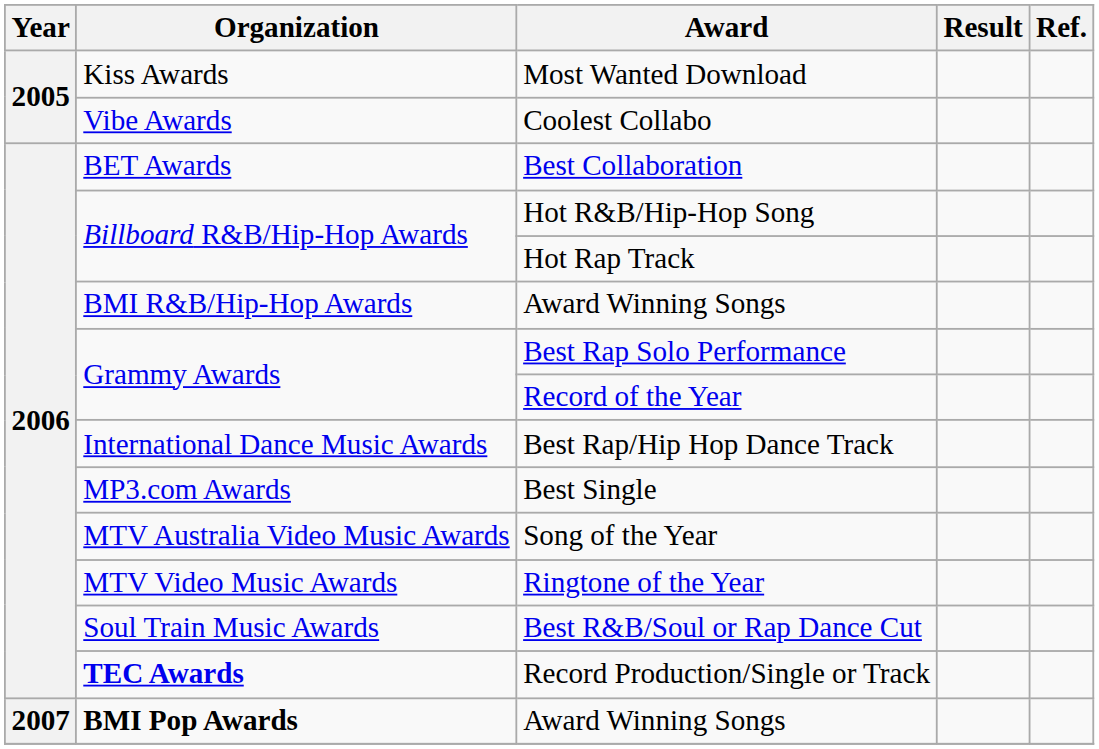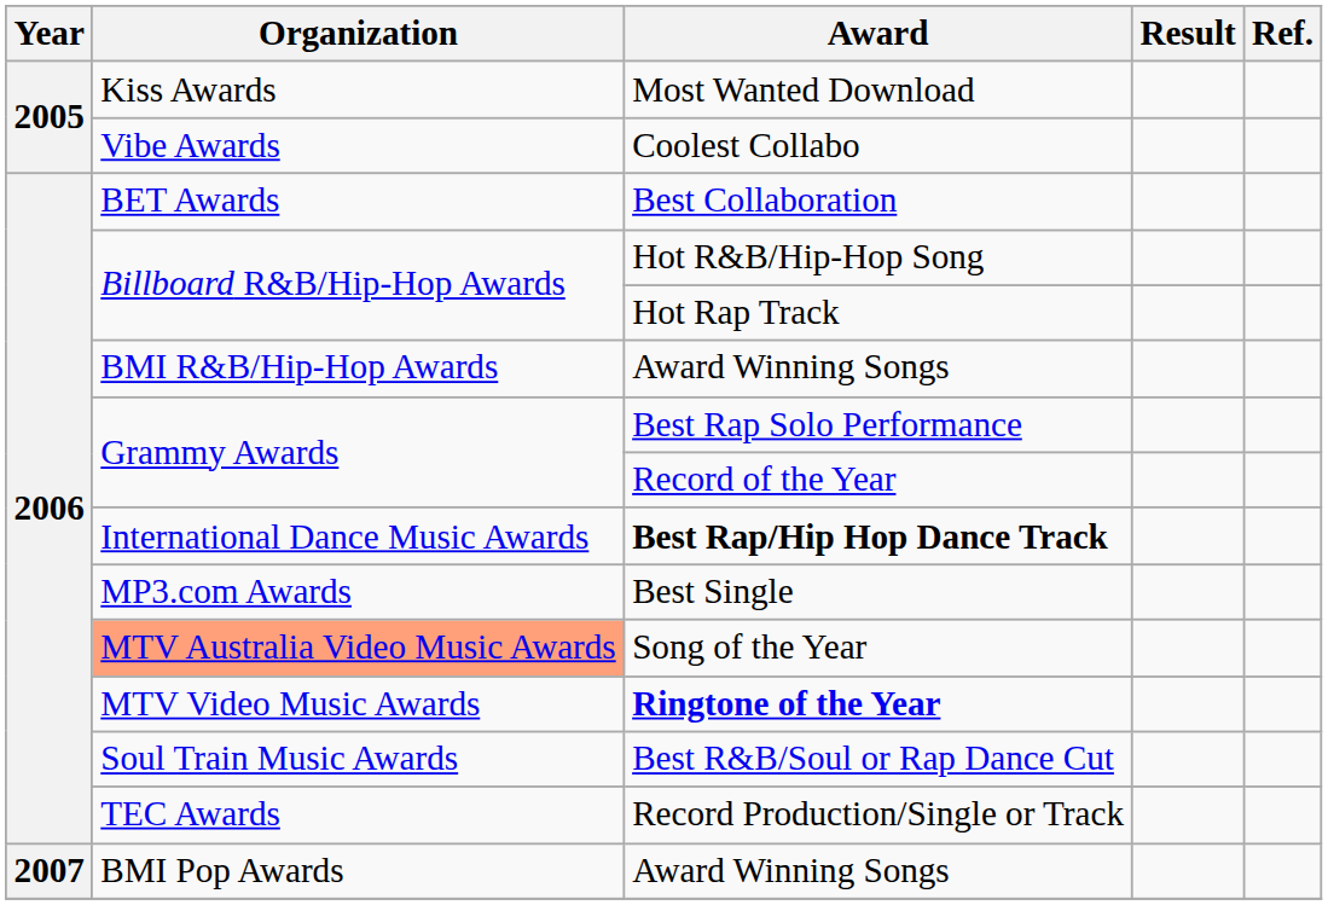Best Rap/Hip Hop Dance Track | Award: normal -> bold
Song of the Year | Organization: no background -> lightsalmon background
Ringtone of the Year | Award: normal -> bold
Record Production/Single or Track | Organization: bold -> normal
BMI Pop Awards / Award Winning Songs | Organization: bold -> normal
